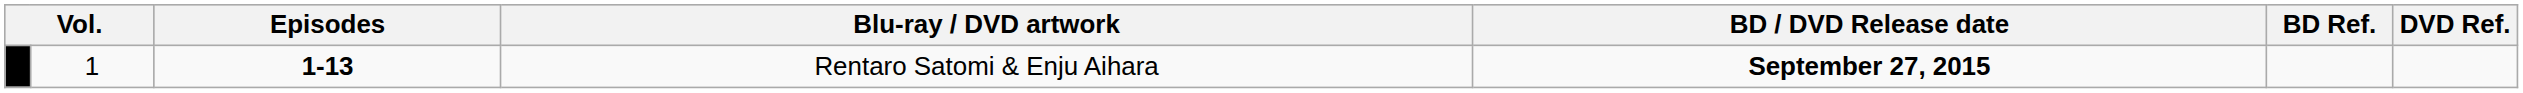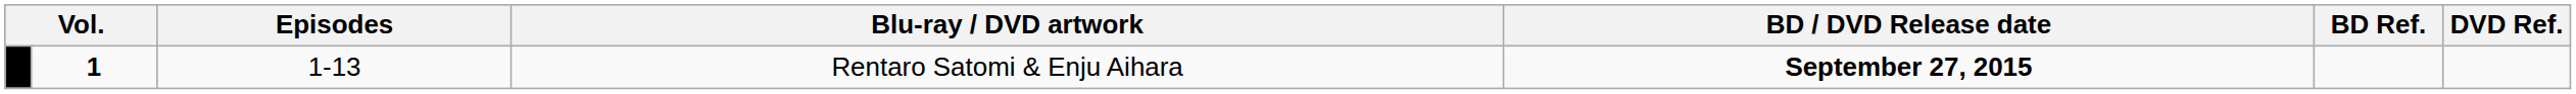Rentaro Satomi & Enju Aihara | column 2: normal -> bold
Rentaro Satomi & Enju Aihara | Episodes: bold -> normal
